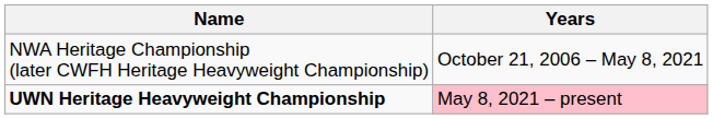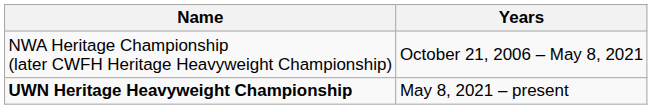UWN Heritage Heavyweight Championship | Years: pink background -> no background
